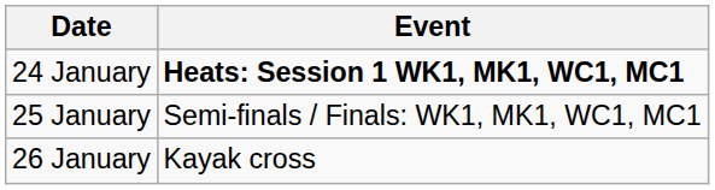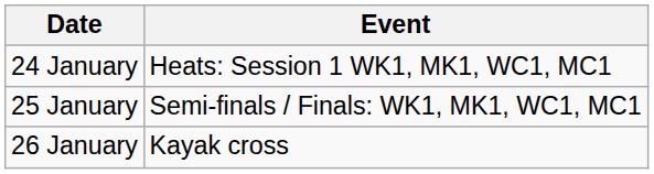24 January | Event: bold -> normal
